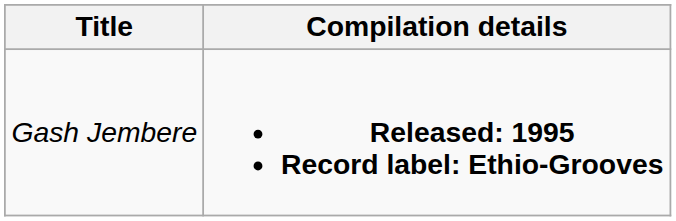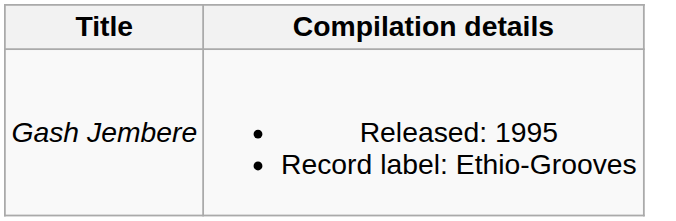Gash Jembere | Compilation details: bold -> normal
